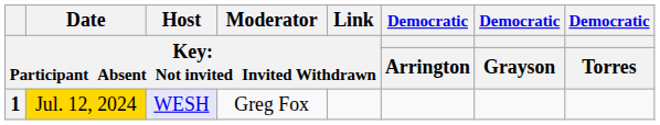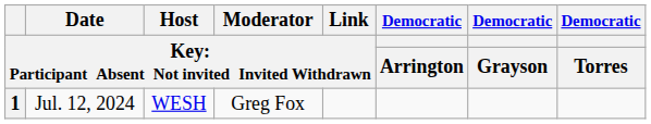1 | column 2: gold background -> no background
1 | column 3: lavender background -> no background
